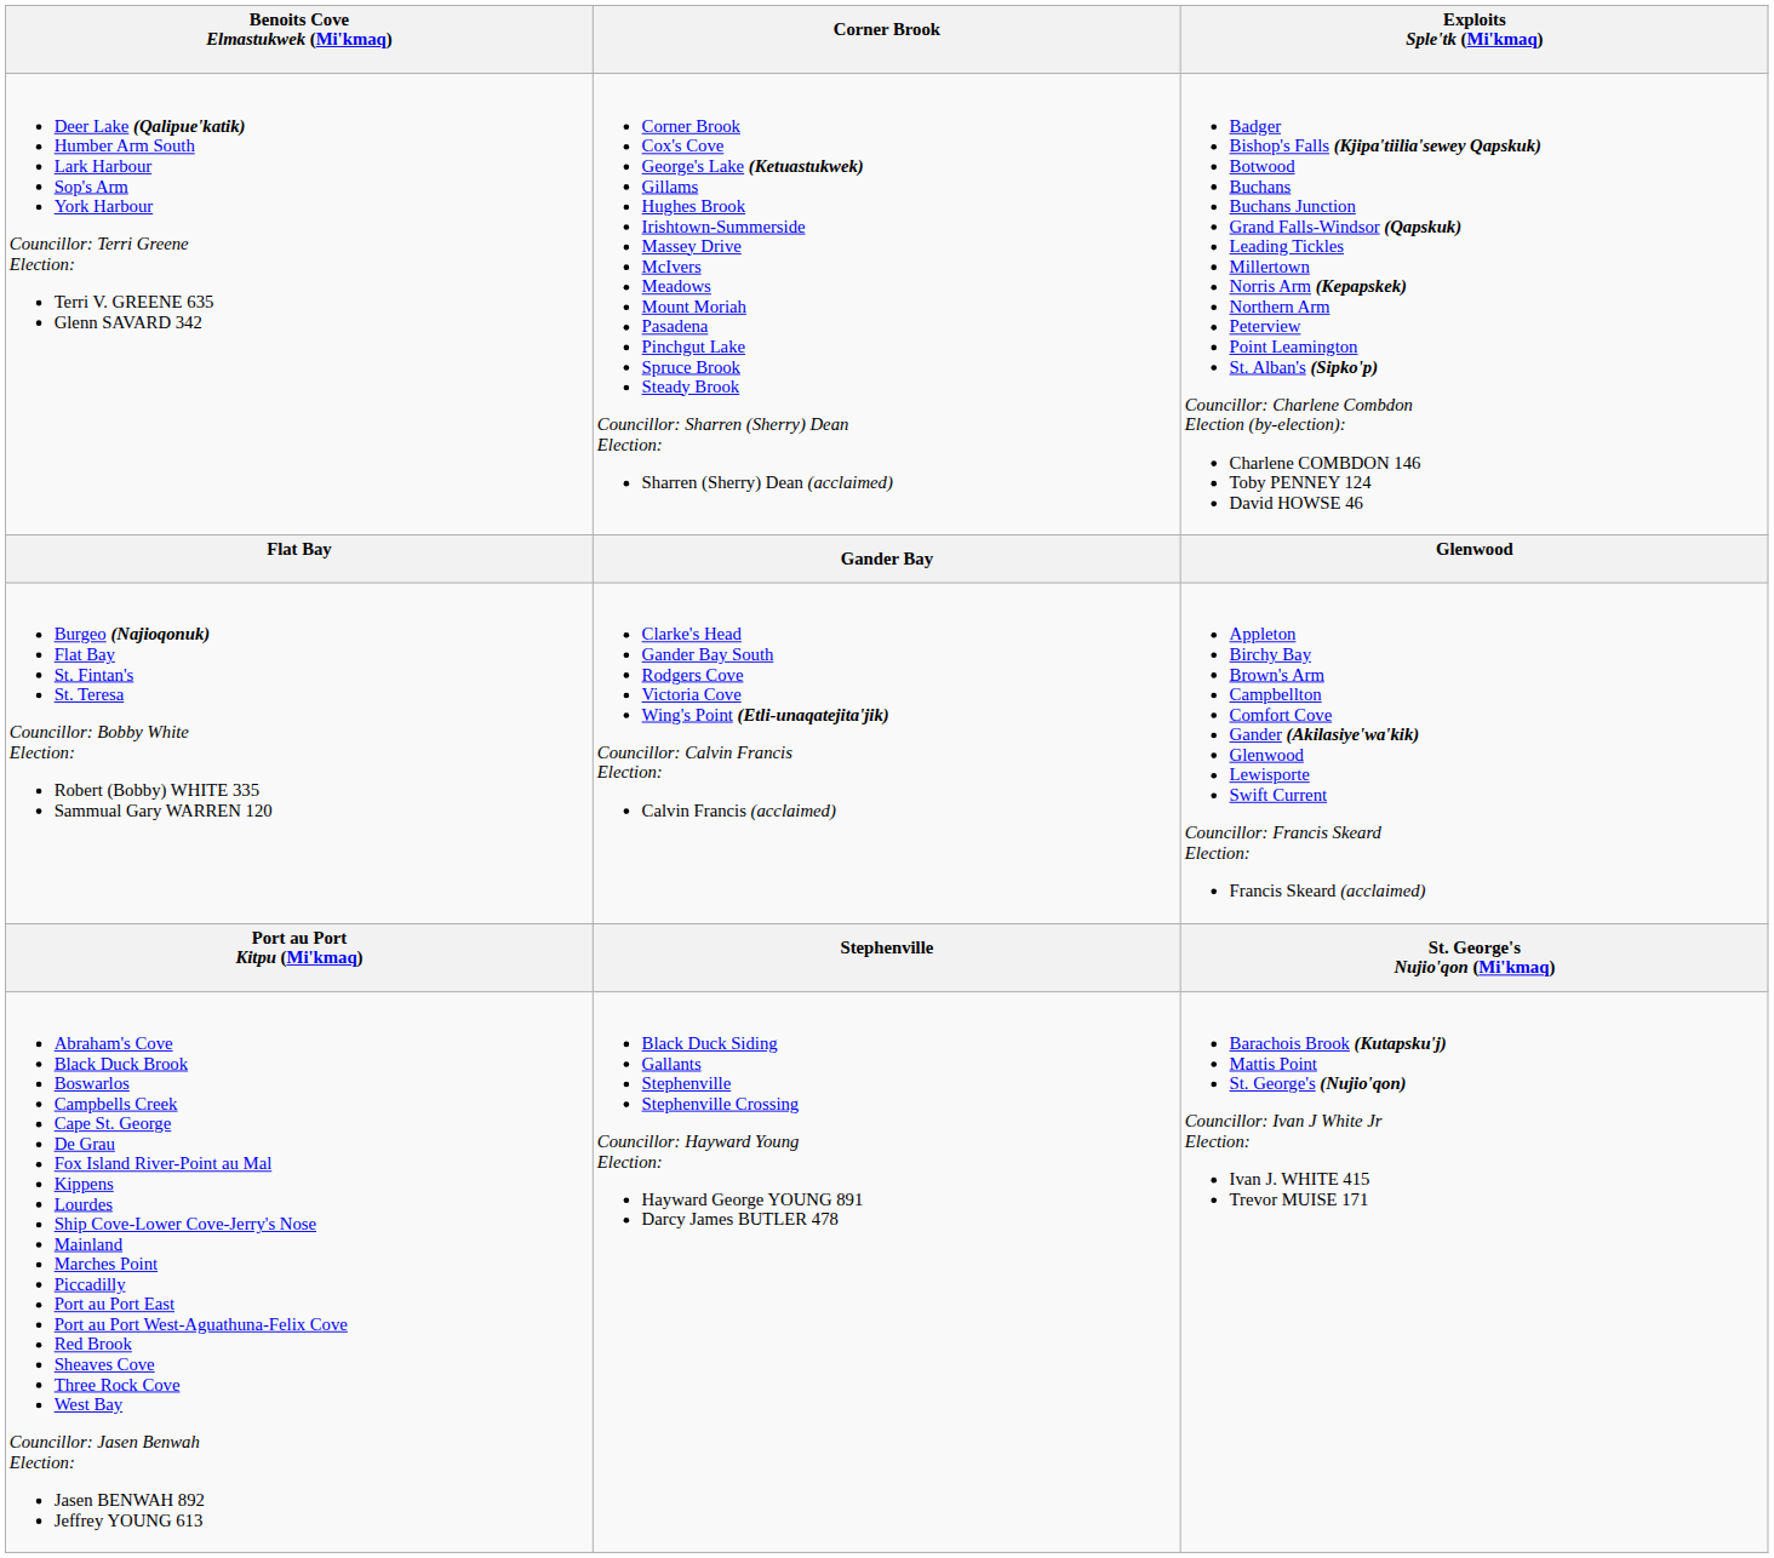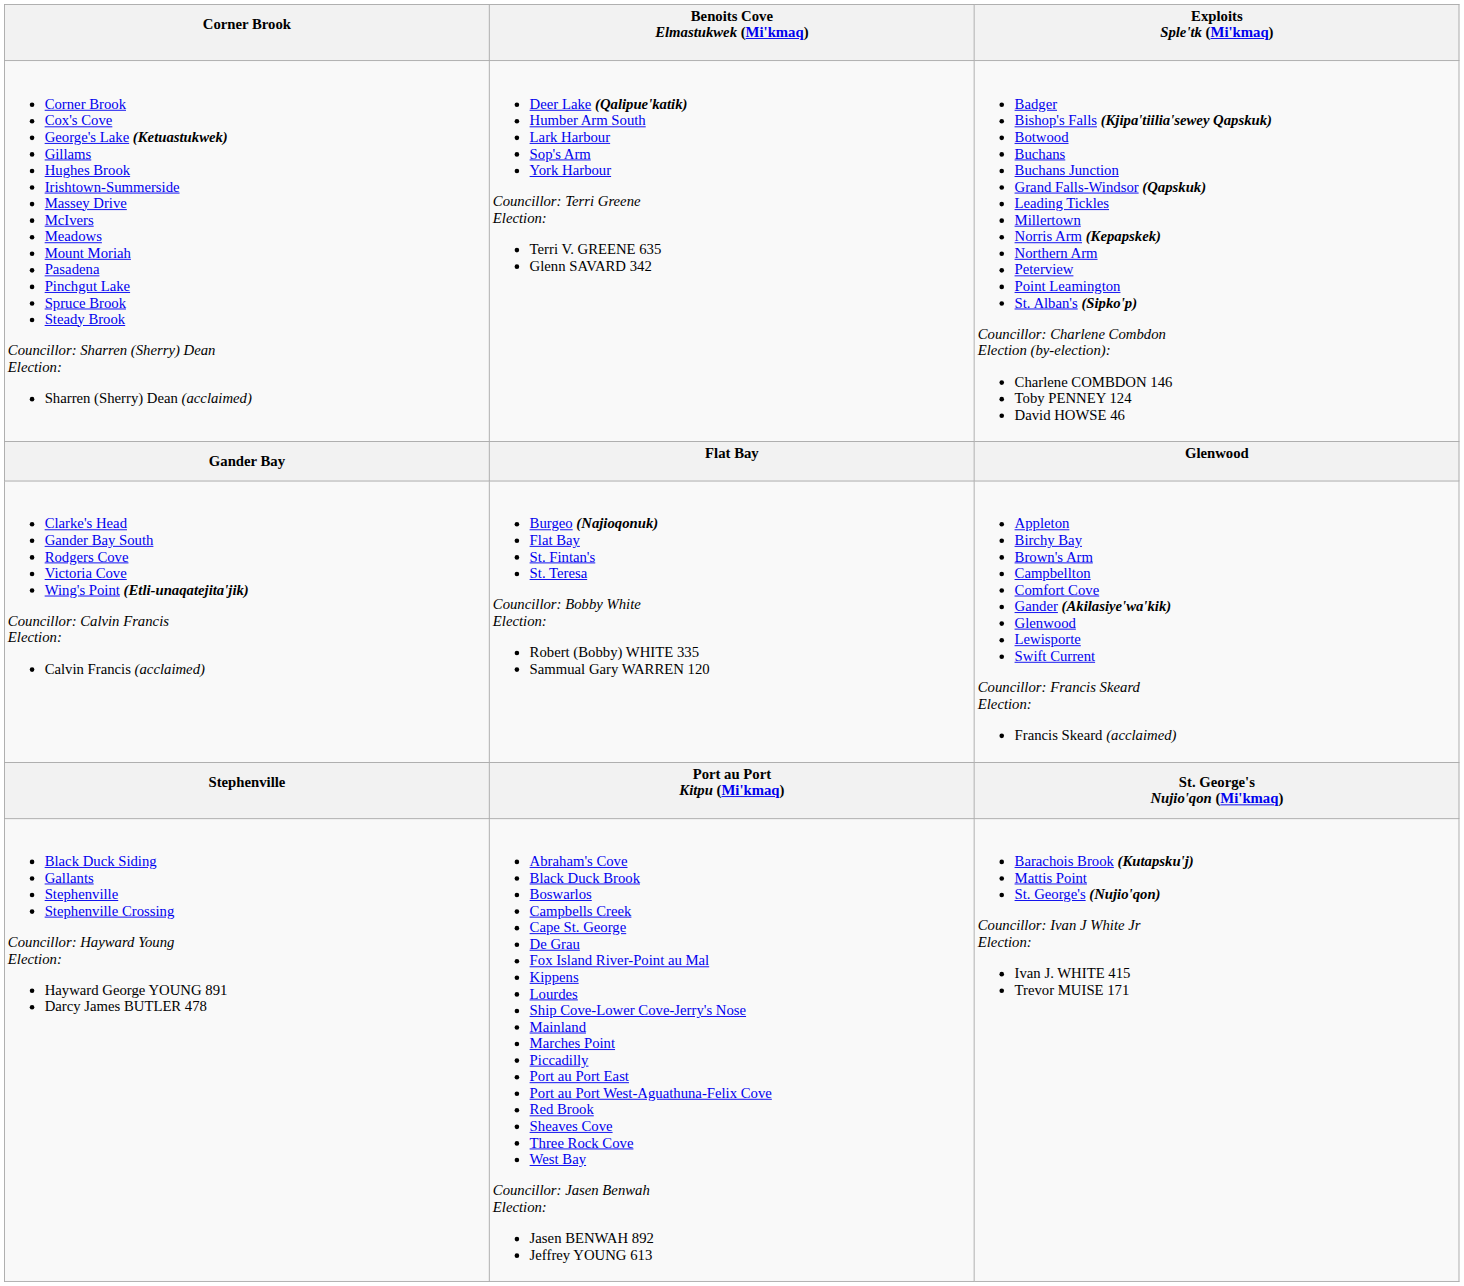columns swapped: Benoits Cove Elmastukwek (Mi'kmaq) <-> Corner Brook
